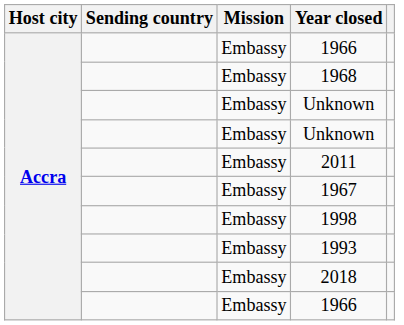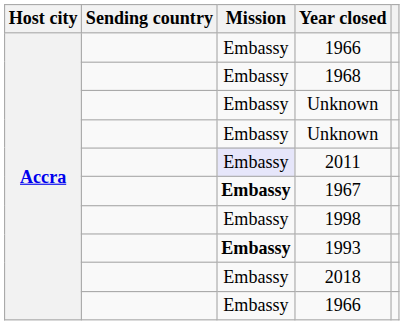2011 | Mission: no background -> lavender background
1967 | Mission: normal -> bold
1993 | Mission: normal -> bold
